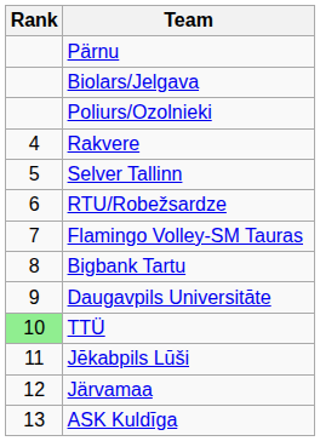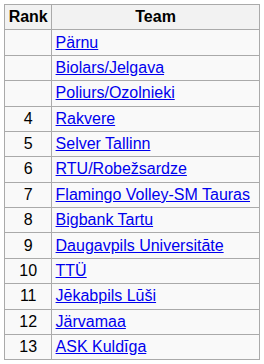TTÜ | Rank: lightgreen background -> no background
